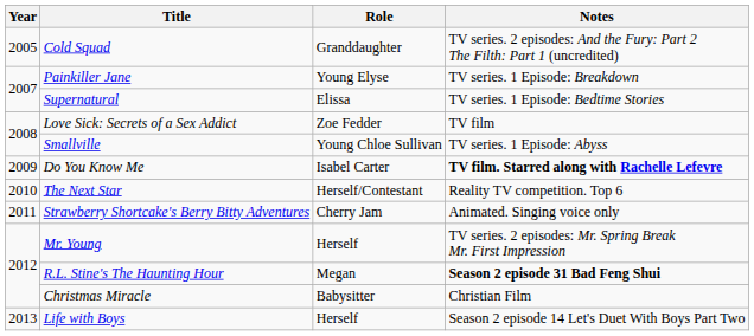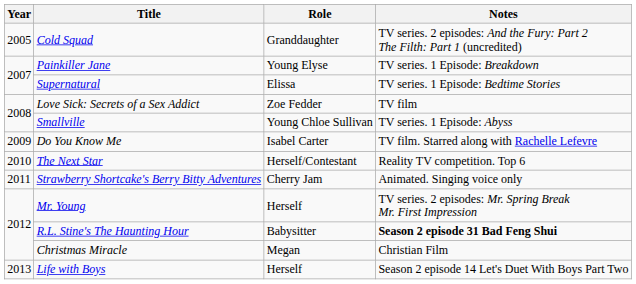Do You Know Me | Notes: bold -> normal
R.L. Stine's The Haunting Hour | Role: Megan -> Babysitter
Christmas Miracle | Role: Babysitter -> Megan
